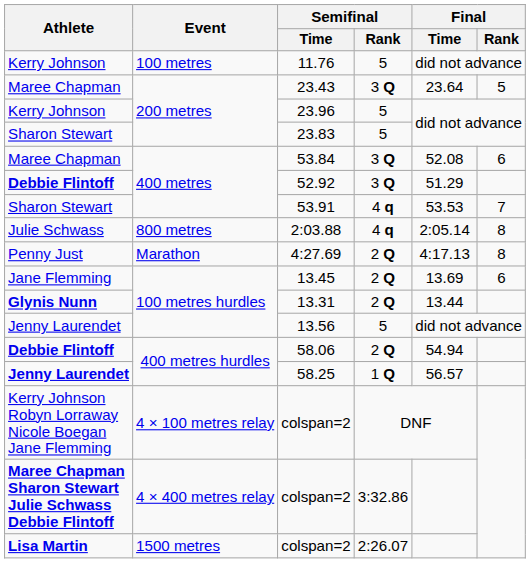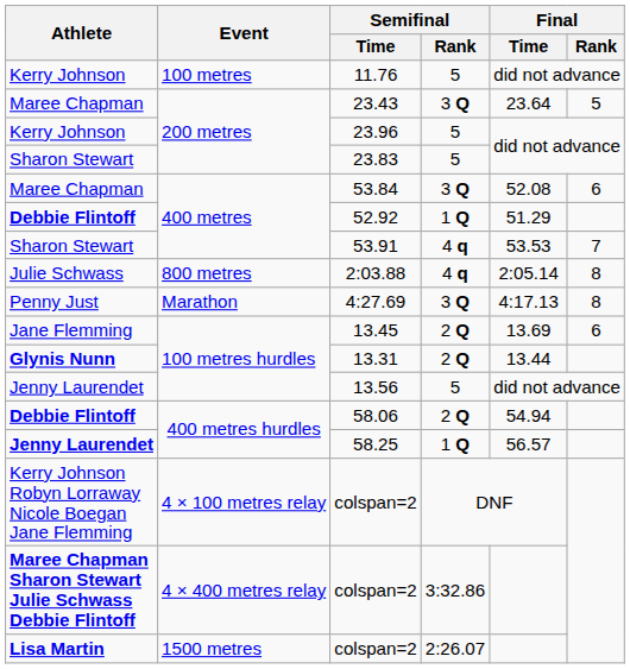52.92 | Semifinal / Rank: 3 Q -> 1 Q
4:27.69 | Semifinal / Rank: 2 Q -> 3 Q
